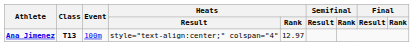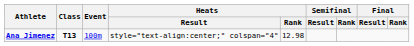Ana Jimenez | Heats / Rank: 12.97 -> 12.98
